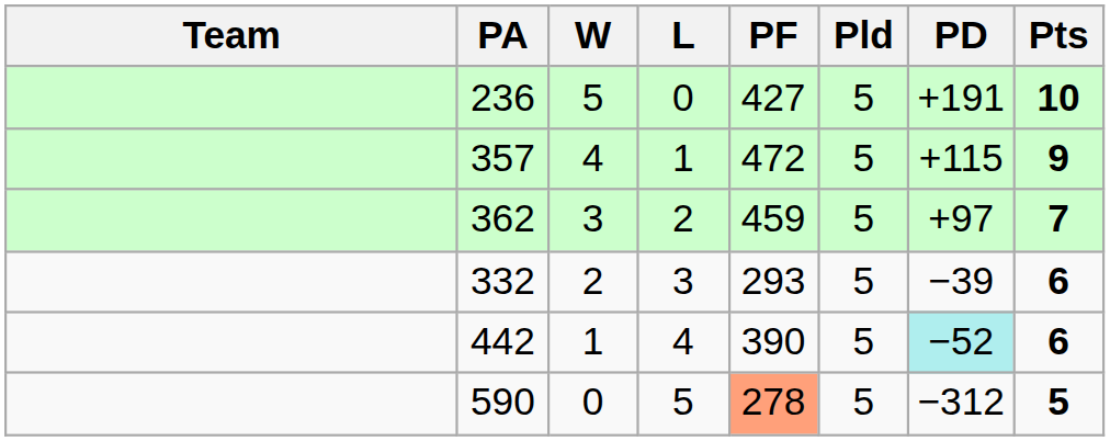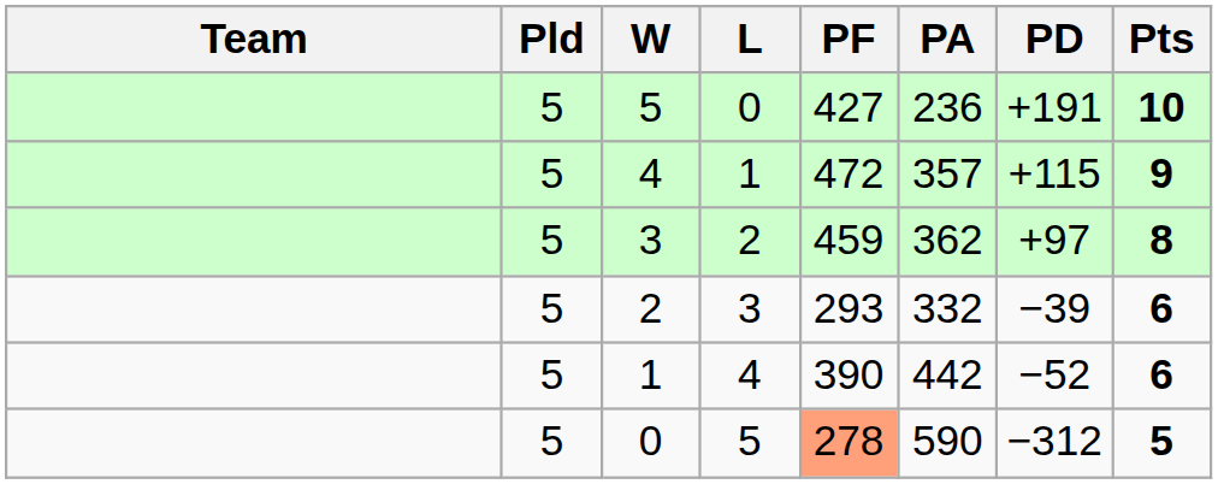columns swapped: Pld <-> PA
row 4 | Pts: 7 -> 8
row 6 | PD: paleturquoise background -> no background
